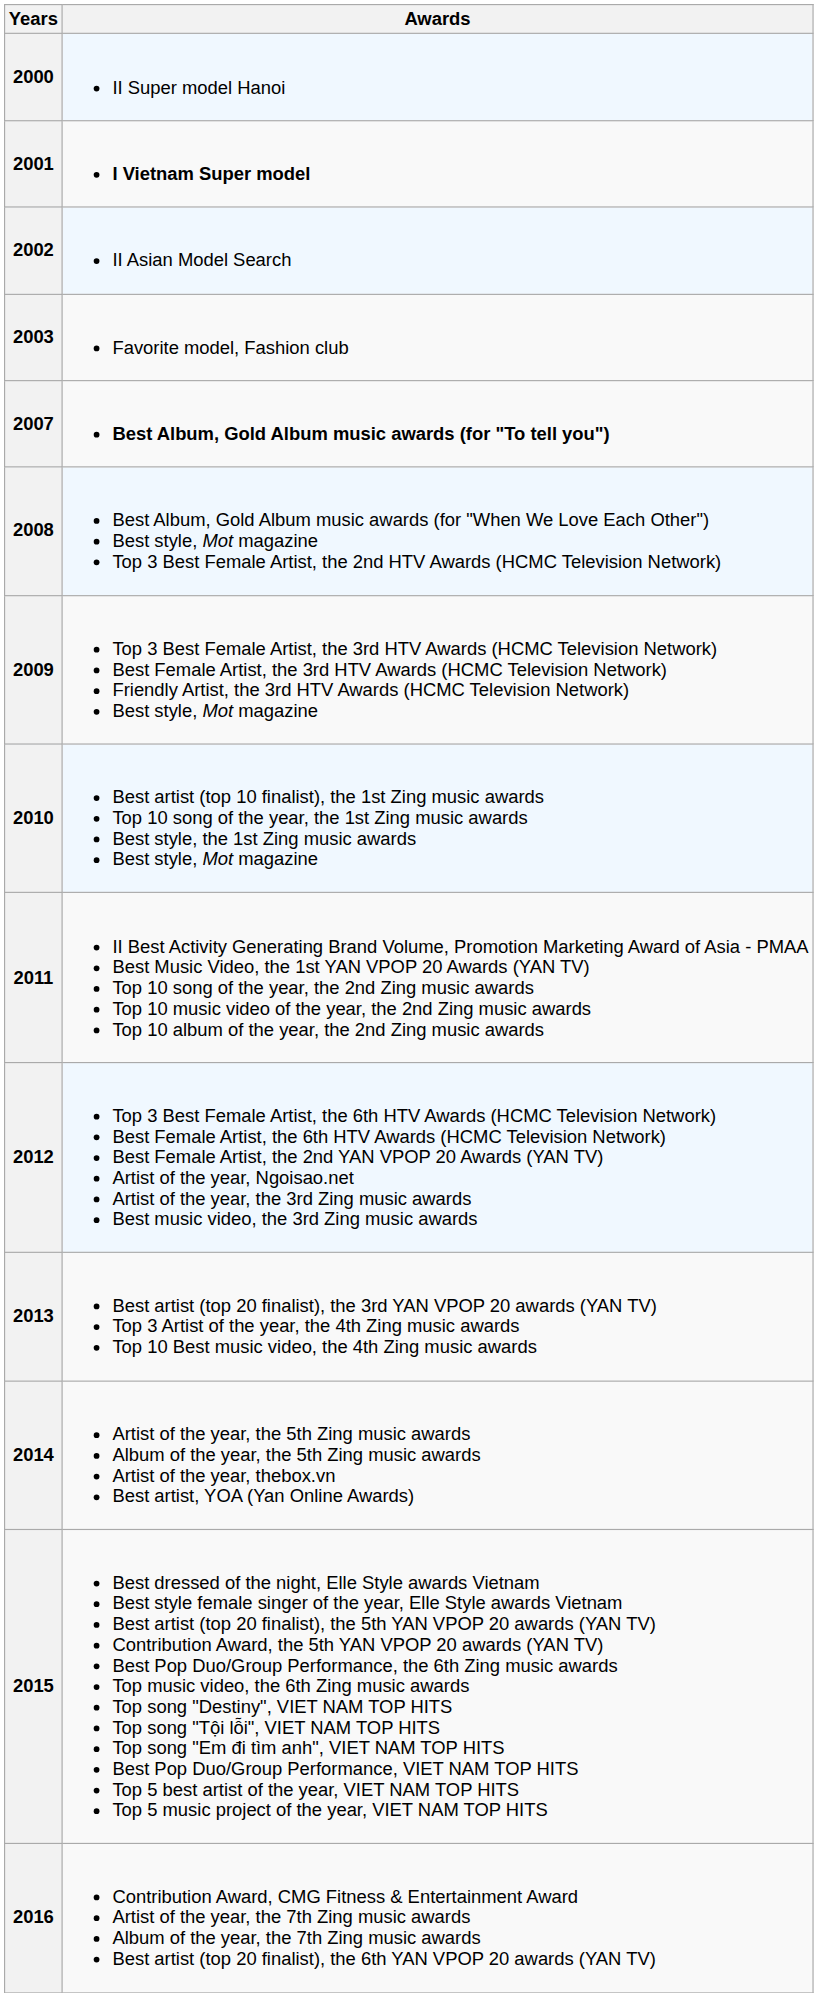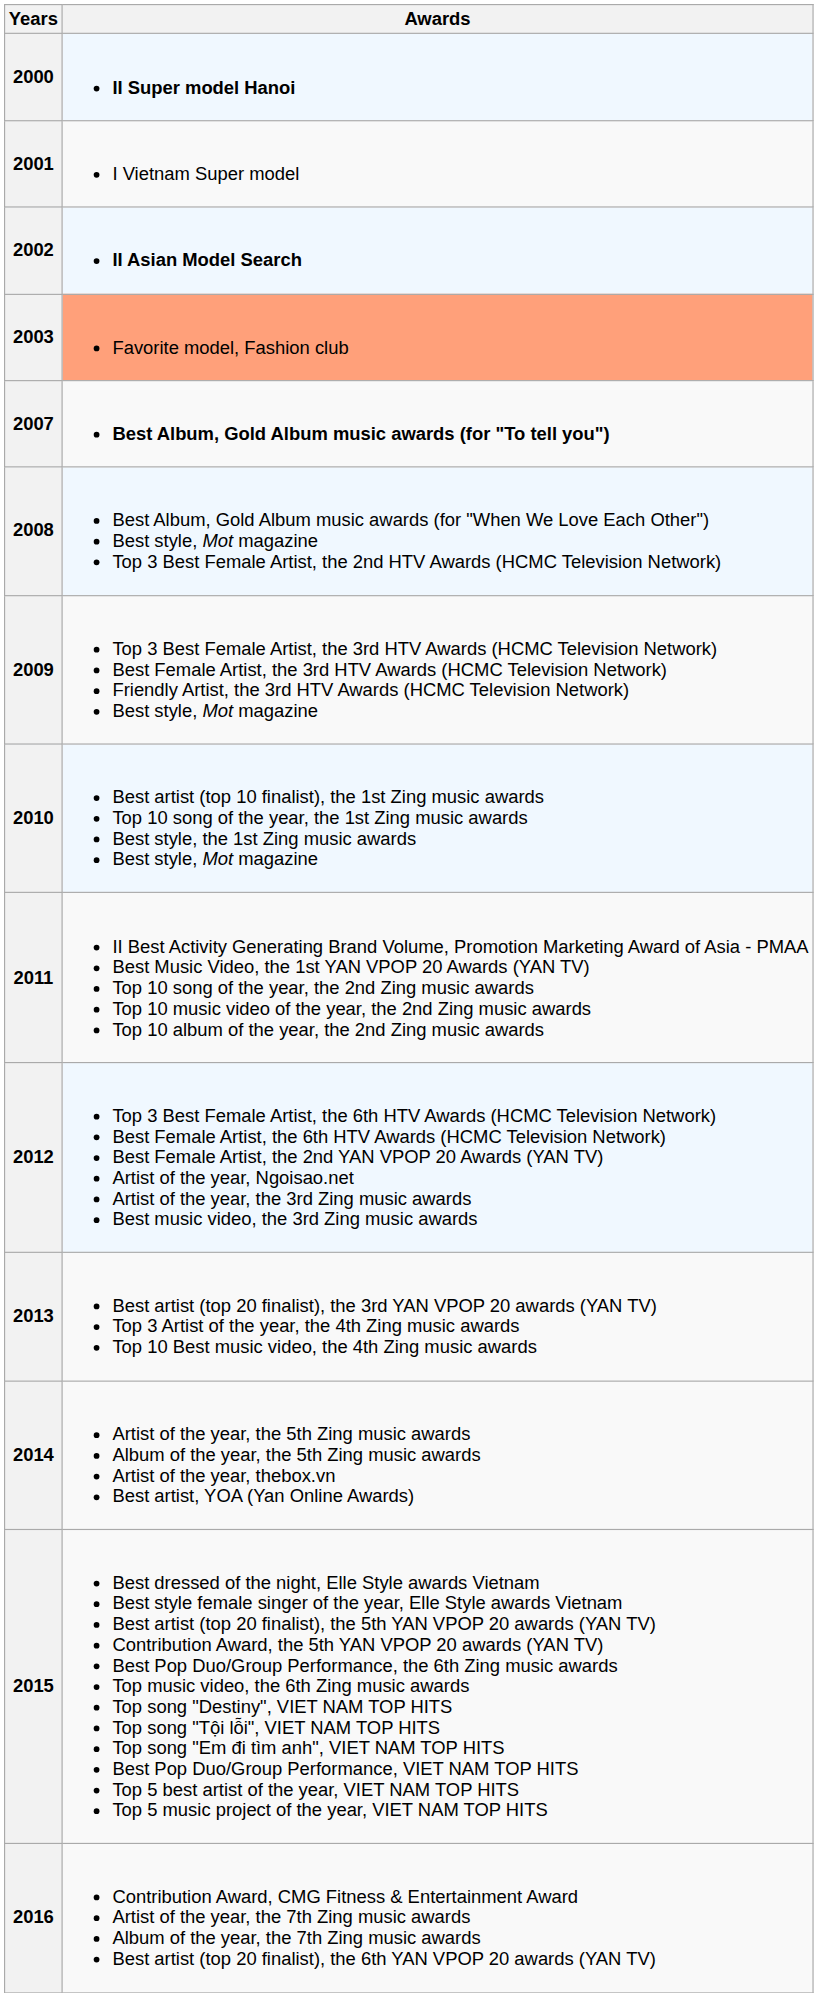2000 | Awards: normal -> bold
2001 | Awards: bold -> normal
2002 | Awards: normal -> bold
2003 | Awards: no background -> lightsalmon background
